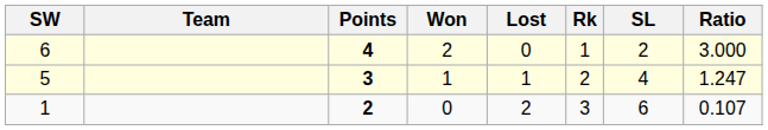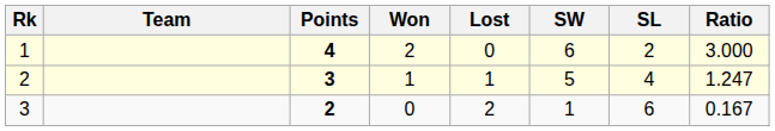columns swapped: Rk <-> SW
row 4 | Ratio: 0.107 -> 0.167
